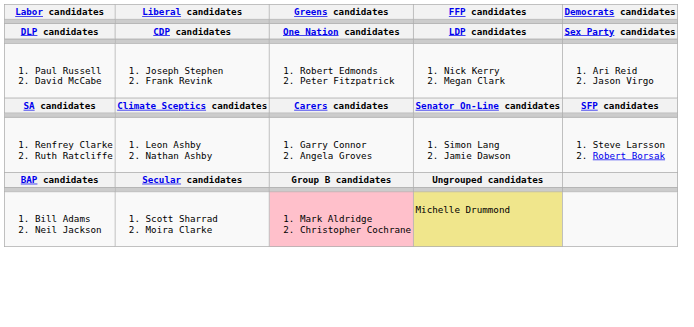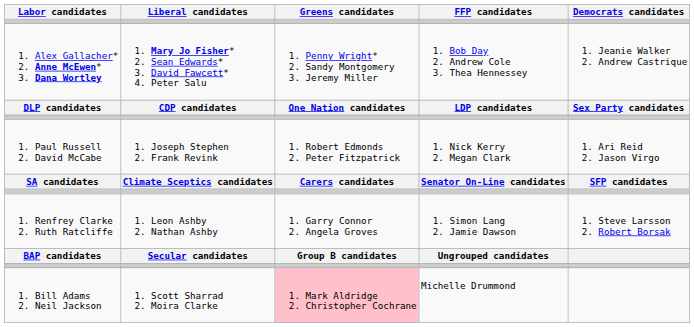+ row: Alex Gallacher* Anne McEwen* Dana Wortley | Mary Jo Fisher* Sean Edwards* David Fawcett* Peter Salu | Penny Wright* Sandy Montgomery Jeremy Miller | Bob Day Andrew Cole Thea Hennessey | Jeanie Walker Andrew Castrique
Bill Adams Neil Jackson | FFP candidates: khaki background -> no background
